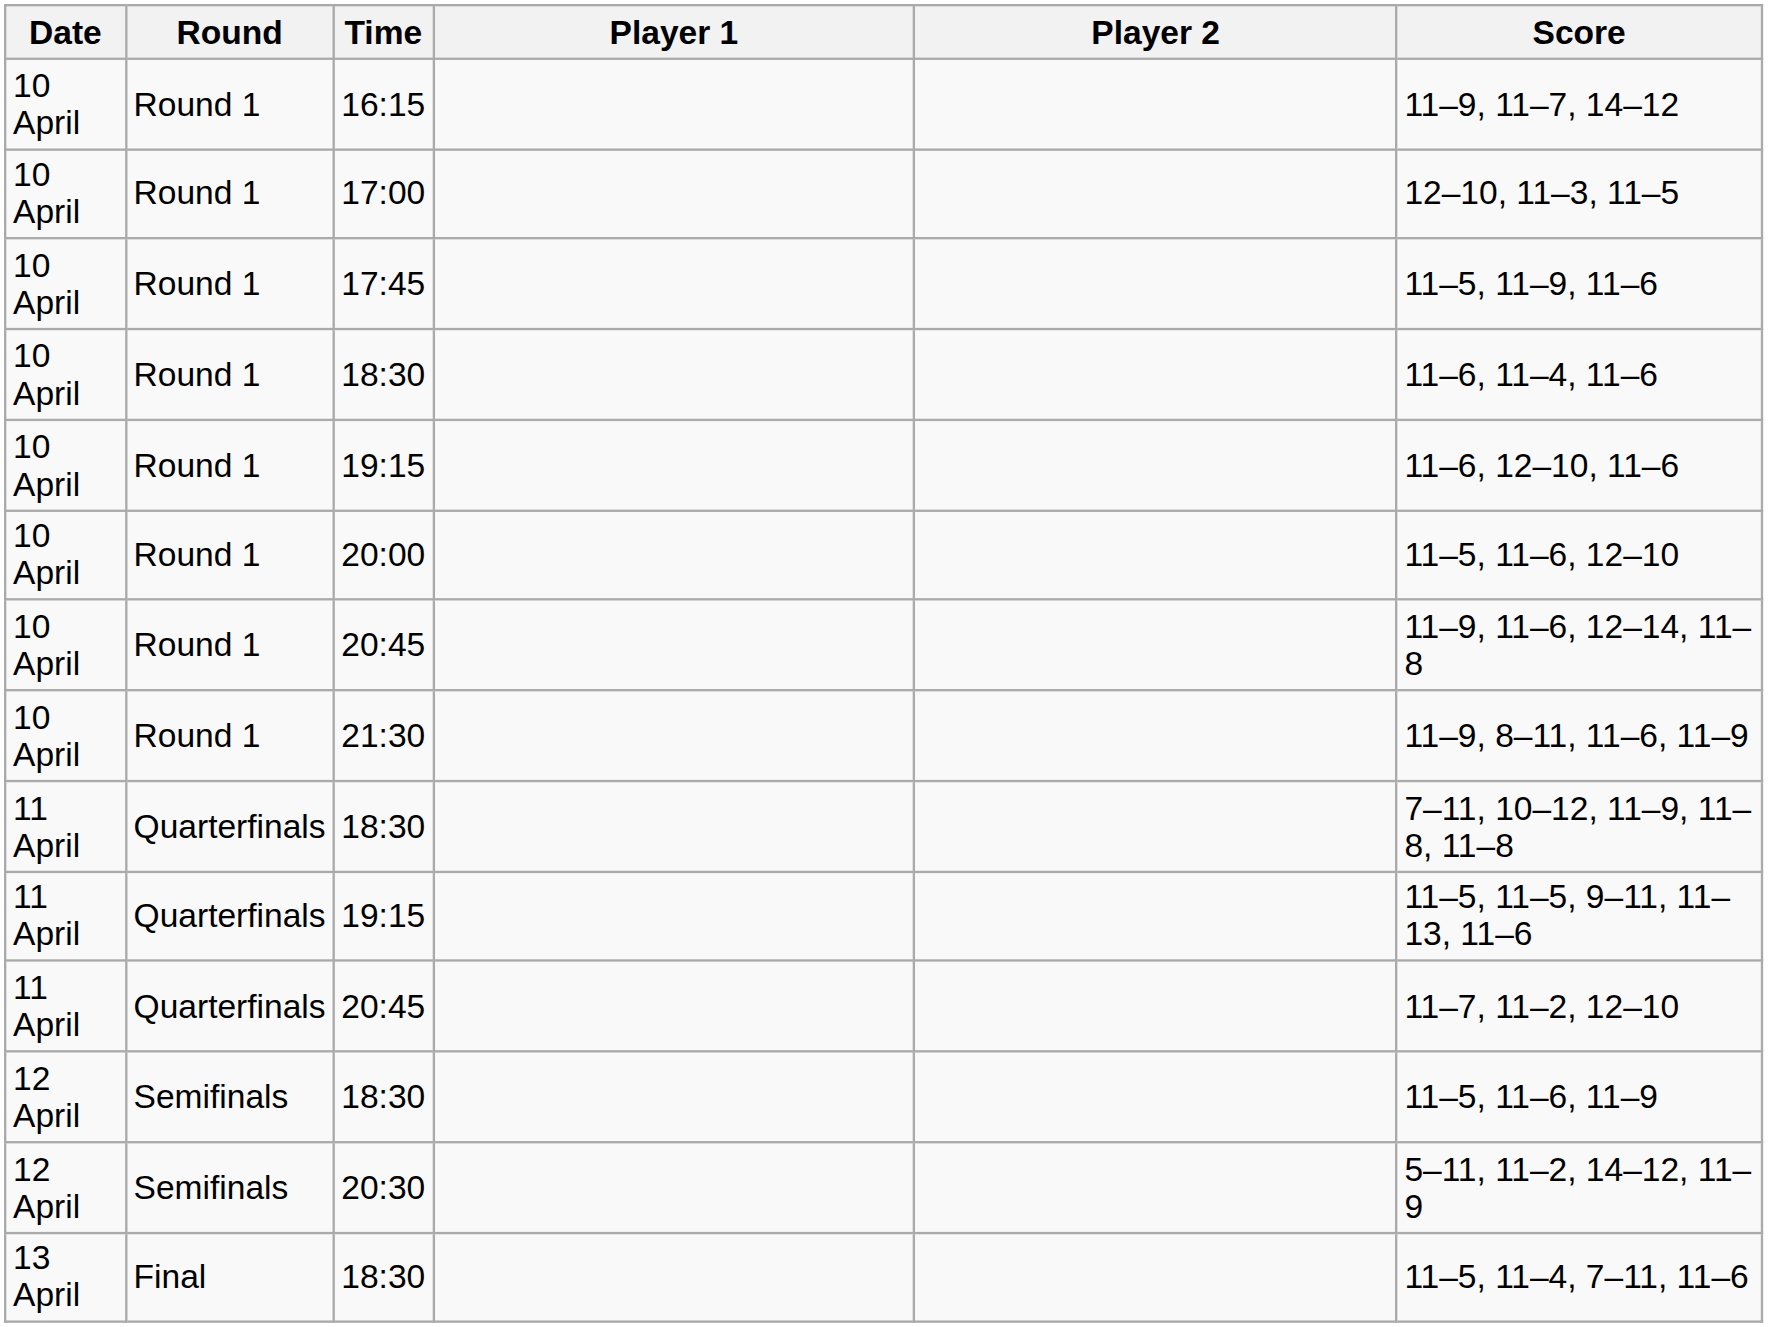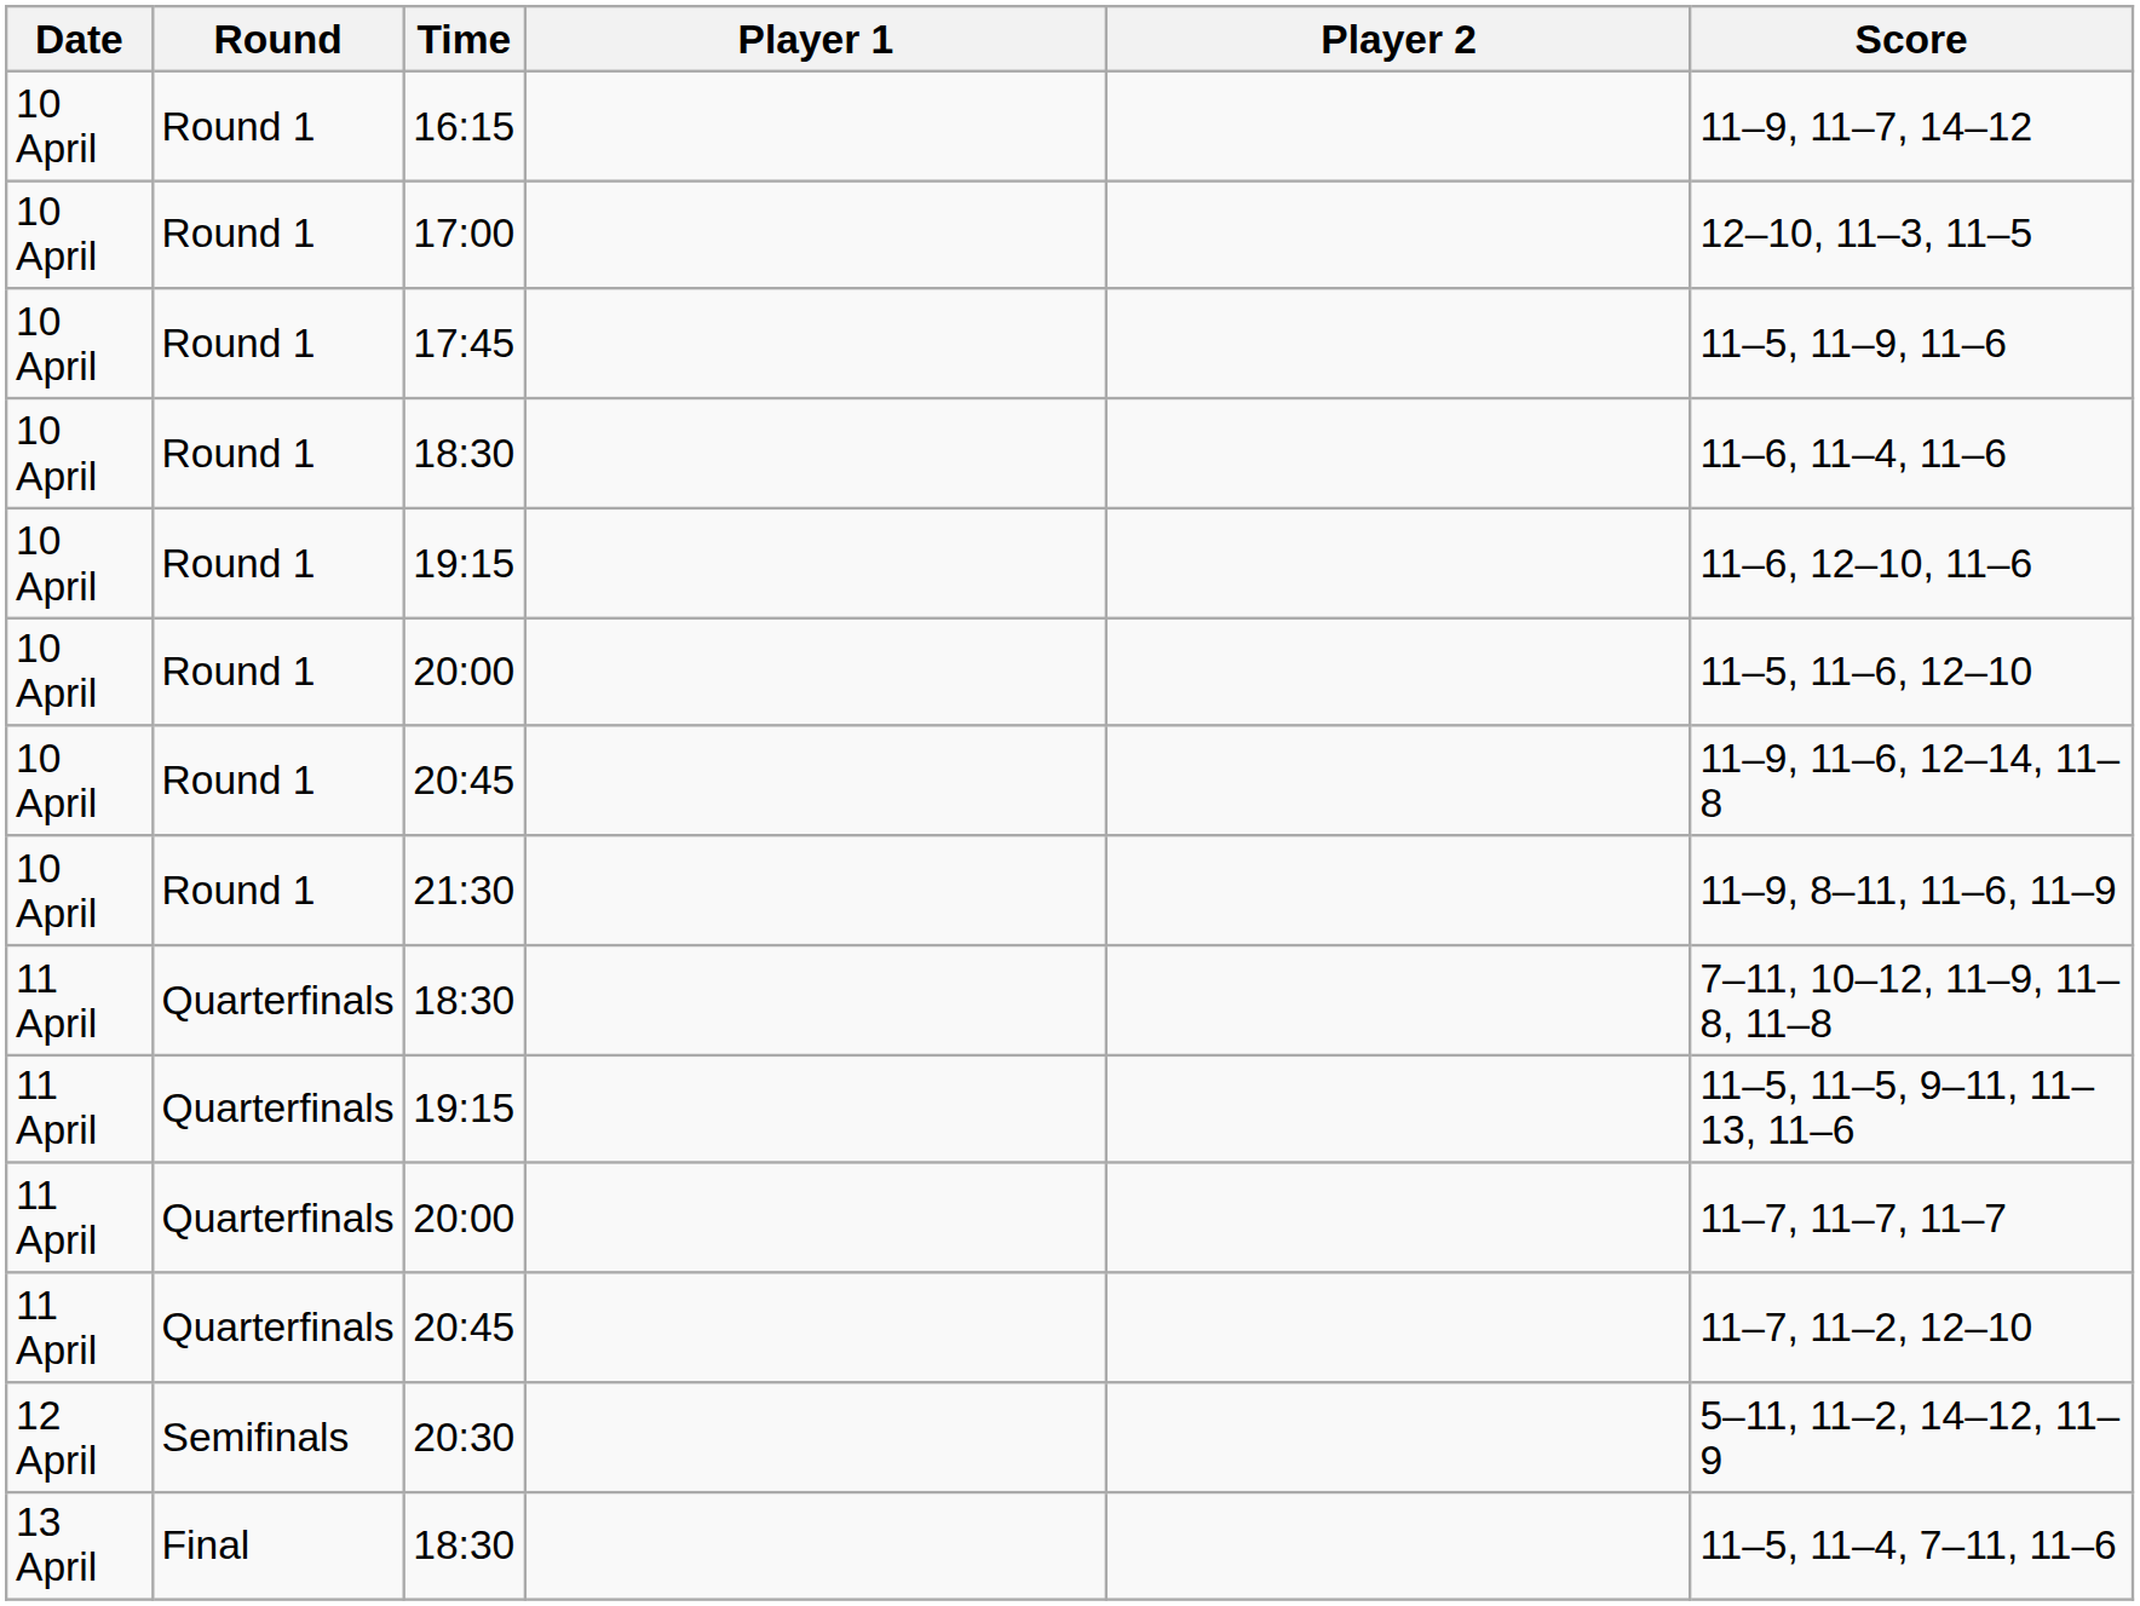+ row: 11 April | Quarterfinals | 20:00 | 11–7, 11–7, 11–7
- row: 12 April | Semifinals | 18:30 | 11–5, 11–6, 11–9
